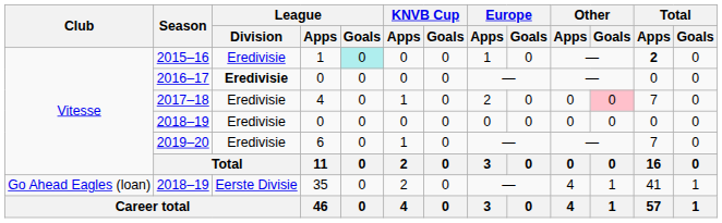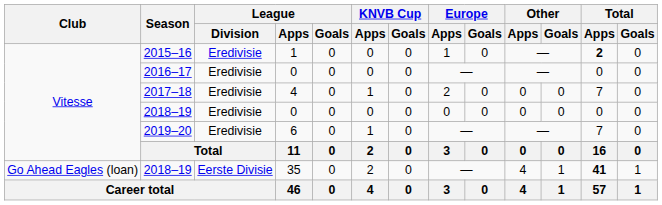2015–16 | League / Goals: paleturquoise background -> no background
2016–17 | League / Division: bold -> normal
2017–18 | Other / Goals: pink background -> no background
2018–19 / 35 | Total / Apps: normal -> bold
